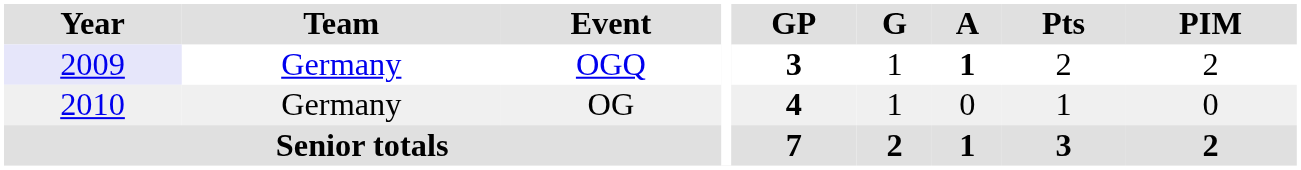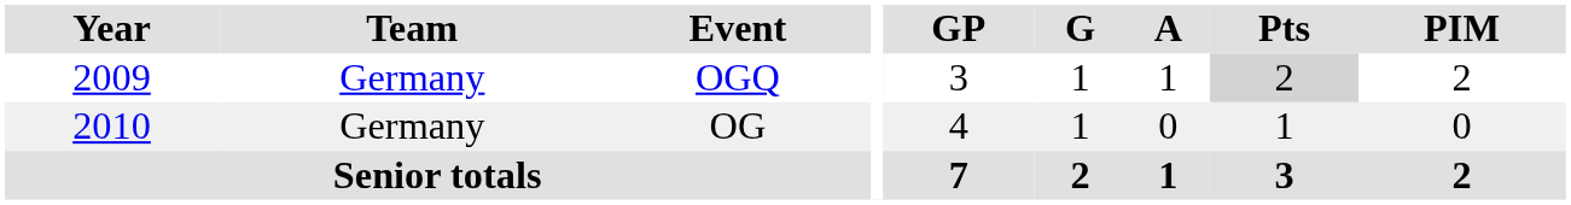OGQ | Year: lavender background -> no background
OGQ | GP: bold -> normal
OGQ | A: bold -> normal
OGQ | Pts: no background -> lightgrey background
OG | GP: bold -> normal
